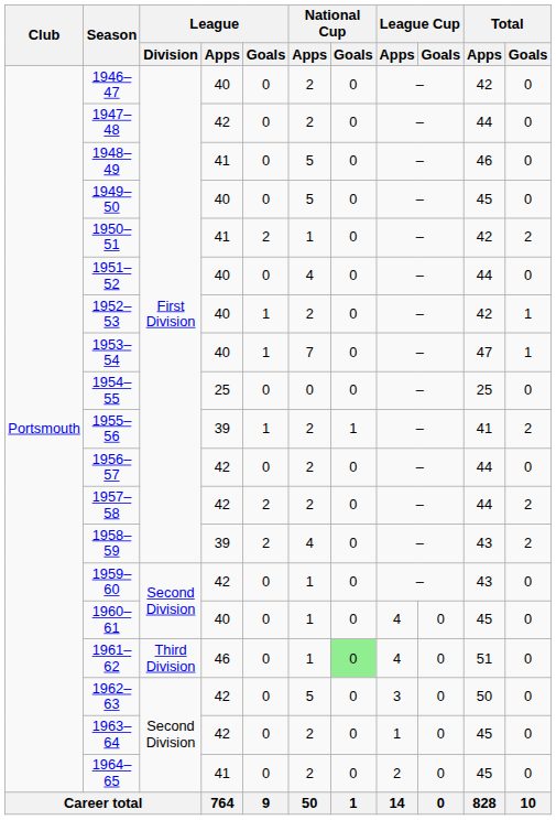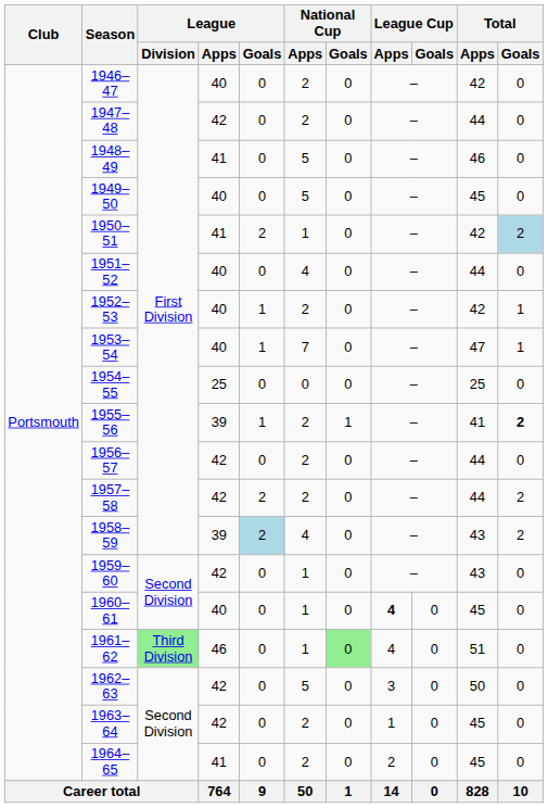1950–51 | Total / Goals: no background -> lightblue background
1955–56 | Total / Goals: normal -> bold
1958–59 | League / Goals: no background -> lightblue background
1960–61 | League Cup / Apps: normal -> bold
1961–62 | League / Division: no background -> lightgreen background
